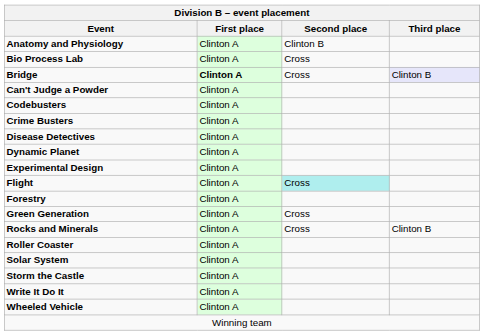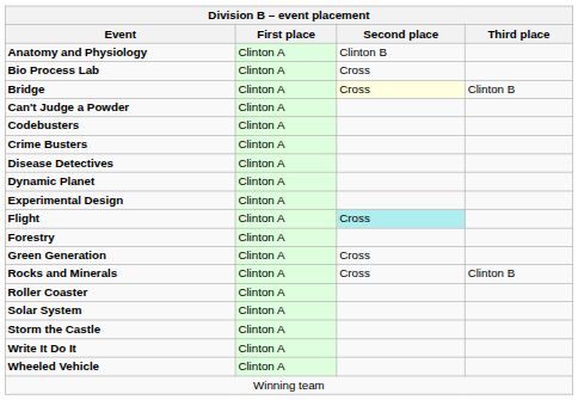Bridge | Division B – event placement / First place: bold -> normal
Bridge | Division B – event placement / Second place: no background -> lightyellow background
Bridge | Division B – event placement / Third place: lavender background -> no background
